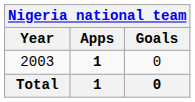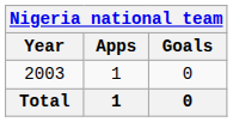2003 | Apps: bold -> normal
